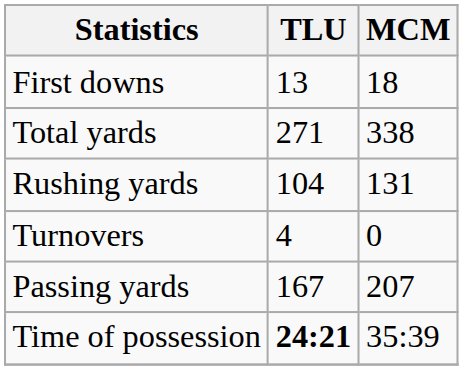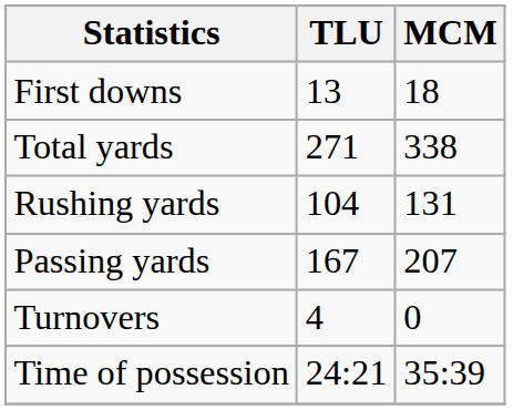rows swapped: Passing yards <-> Turnovers
Time of possession | TLU: bold -> normal
